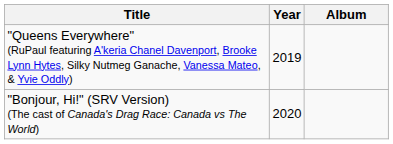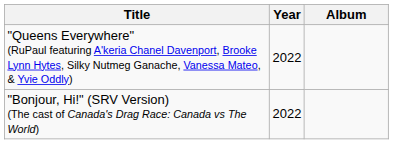row 2 | Year: 2019 -> 2022
row 3 | Year: 2020 -> 2022
